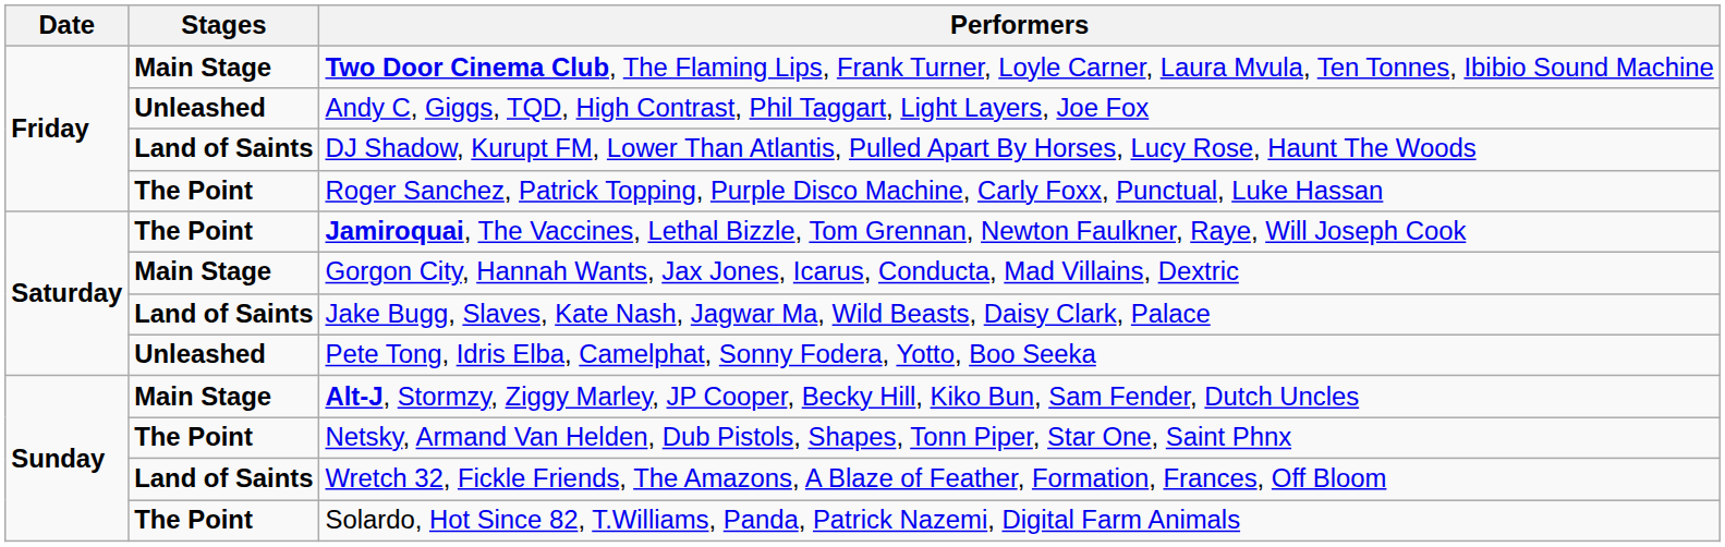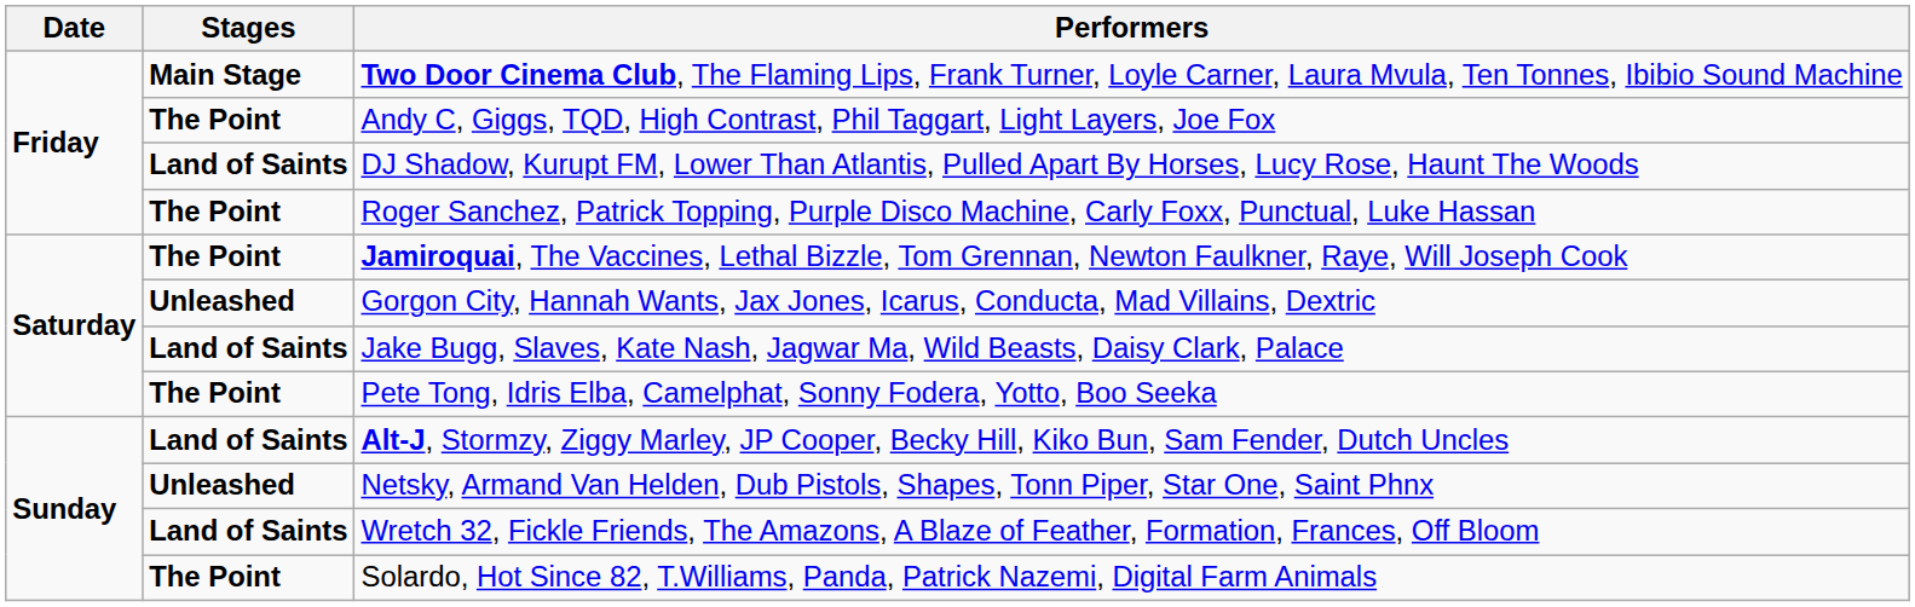row 3 | Stages: Unleashed -> The Point
row 7 | Stages: Main Stage -> Unleashed
row 9 | Stages: Unleashed -> The Point
row 10 | Stages: Main Stage -> Land of Saints
row 11 | Stages: The Point -> Unleashed
